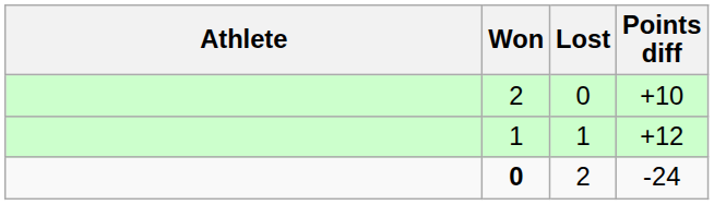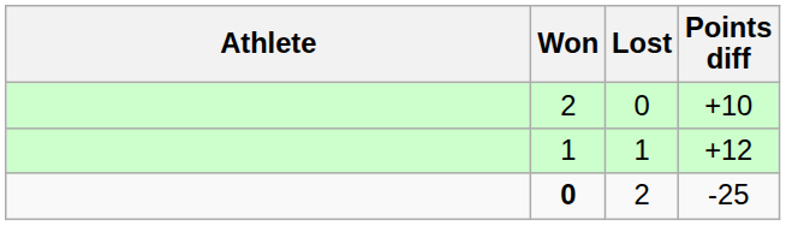row 4 | Points diff: -24 -> -25
